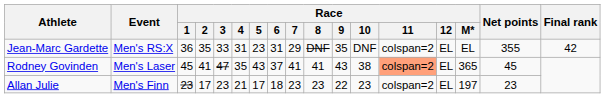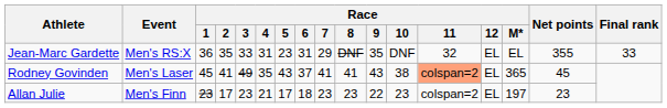Jean-Marc Gardette | Race / 11: colspan=2 -> 32
Jean-Marc Gardette | Final rank: 42 -> 33
Rodney Govinden | Race / 3: 47 -> 49
